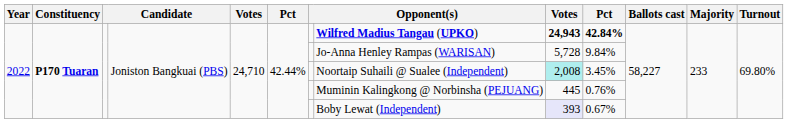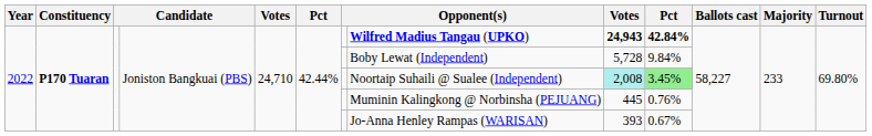row 3 | column 8: Jo-Anna Henley Rampas (WARISAN) -> Boby Lewat (Independent)
row 4 | column 10: no background -> lightgreen background
row 6 | column 8: Boby Lewat (Independent) -> Jo-Anna Henley Rampas (WARISAN)
row 6 | column 9: lavender background -> no background
